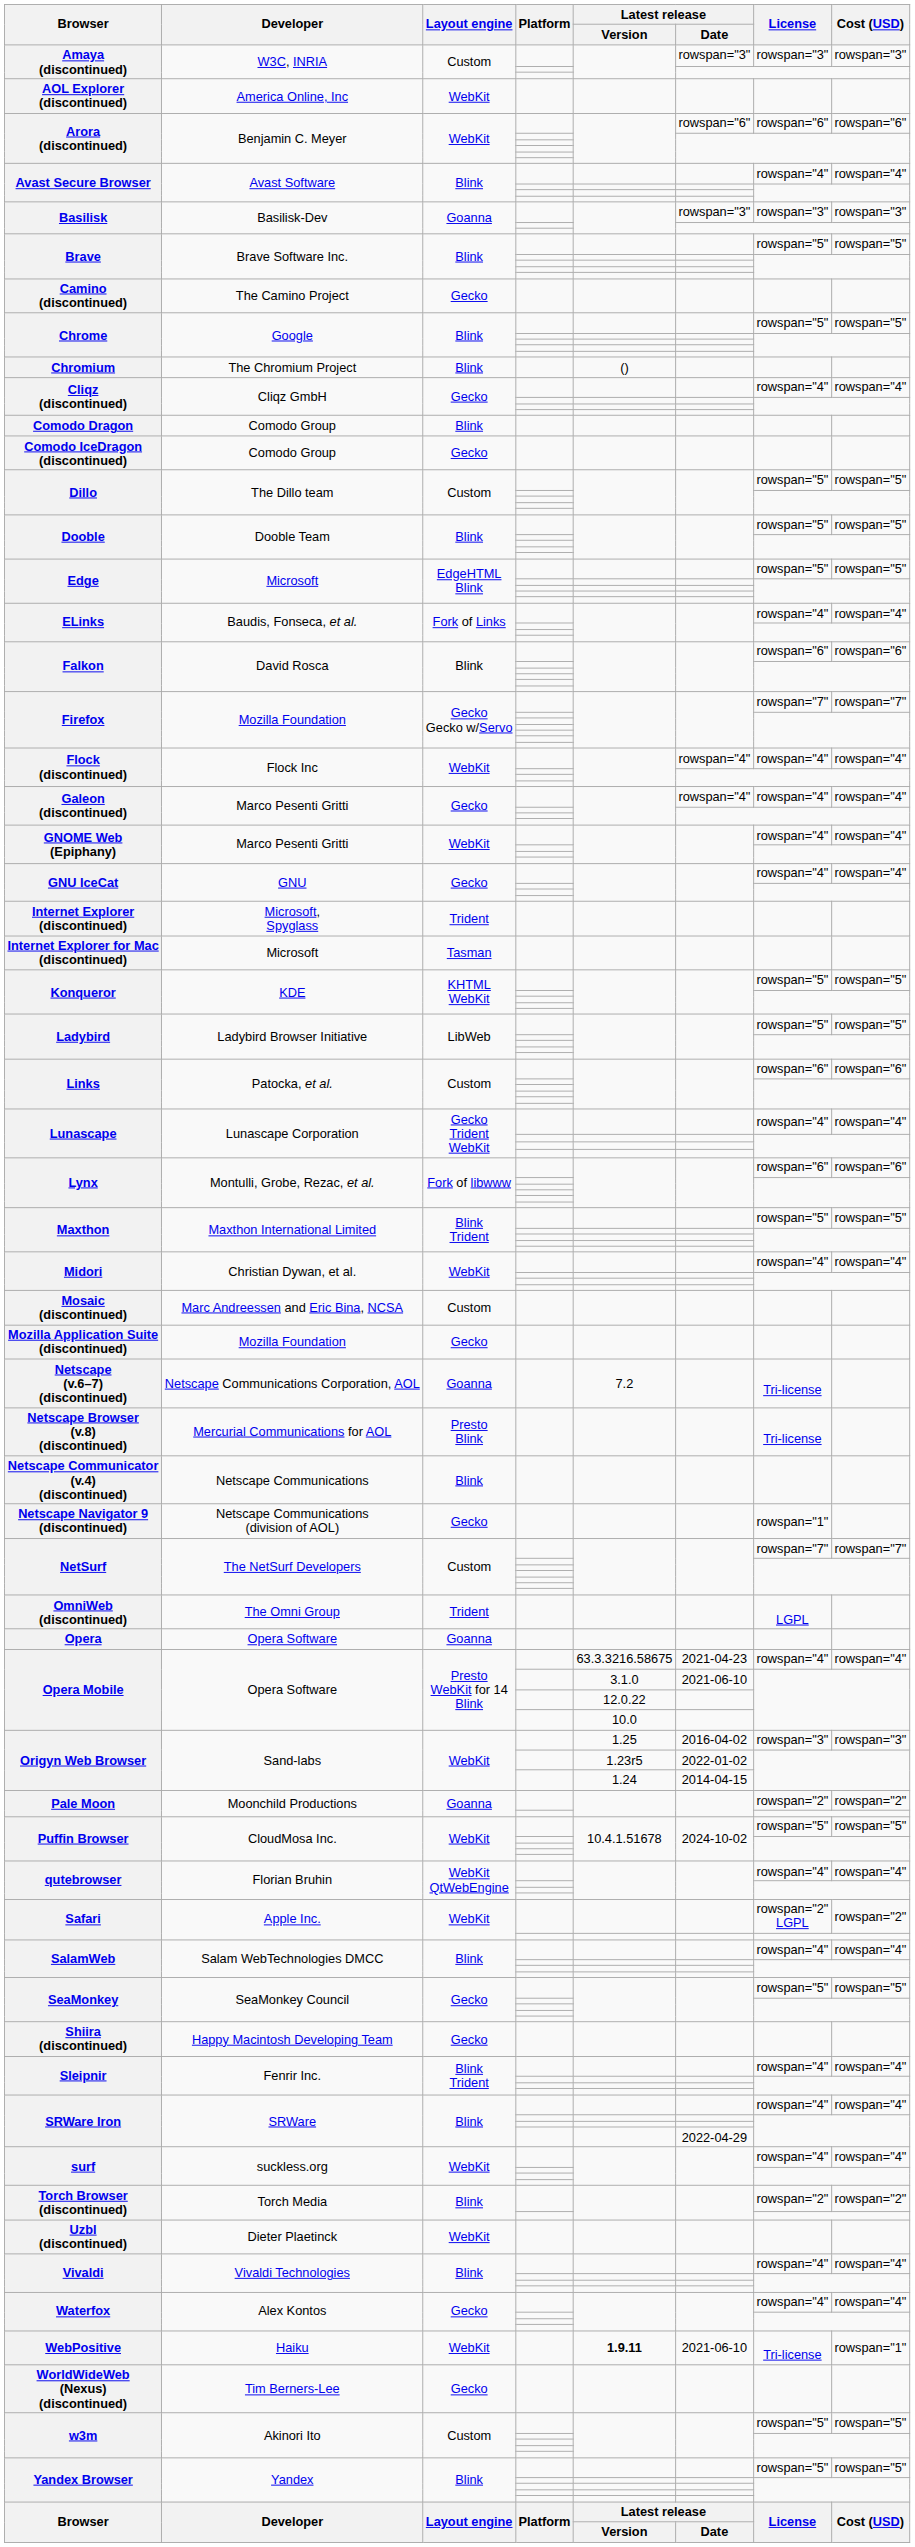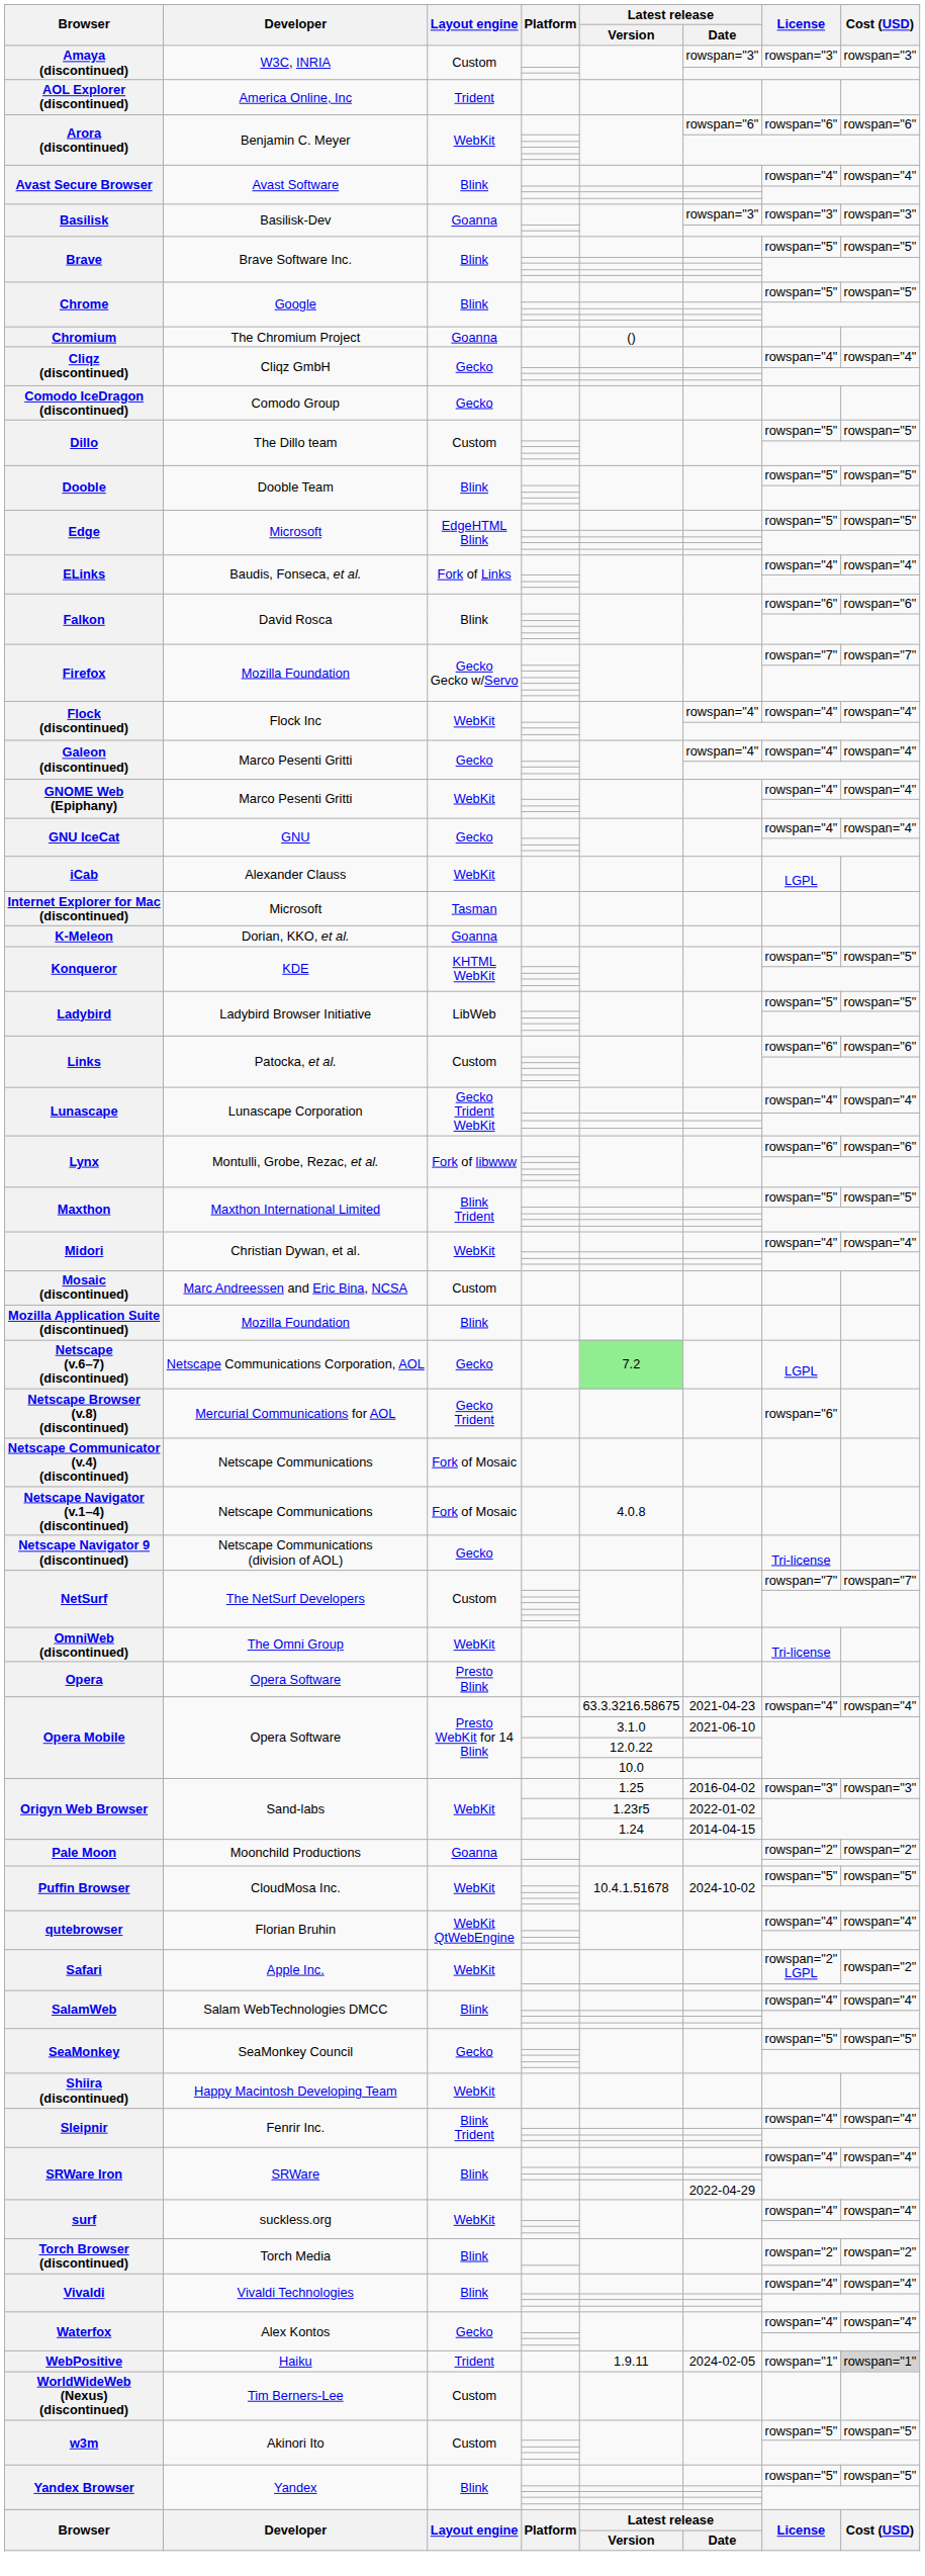AOL Explorer (discontinued) | Layout engine: WebKit -> Trident
- row: Camino (discontinued) | The Camino Project | Gecko
Chromium | Layout engine: Blink -> Goanna
- row: Comodo Dragon | Comodo Group | Blink
+ row: iCab | Alexander Clauss | WebKit | LGPL
- row: Internet Explorer (discontinued) | Microsoft, Spyglass | Trident
+ row: K-Meleon | Dorian, KKO, et al. | Goanna
Mozilla Application Suite (discontinued) | Layout engine: Gecko -> Blink
Netscape (v.6–7) (discontinued) | Layout engine: Goanna -> Gecko
Netscape (v.6–7) (discontinued) | Latest release / Version: no background -> lightgreen background
Netscape (v.6–7) (discontinued) | License: Tri-license -> LGPL
Netscape Browser (v.8) (discontinued) | Layout engine: Presto Blink -> Gecko Trident
Netscape Browser (v.8) (discontinued) | License: Tri-license -> rowspan="6"
Netscape Communicator (v.4) (discontinued) | Layout engine: Blink -> Fork of Mosaic
+ row: Netscape Navigator (v.1–4) (discontinued) | Netscape Communications | Fork of Mosaic | 4.0.8
Netscape Navigator 9 (discontinued) | License: rowspan="1" -> Tri-license
OmniWeb (discontinued) | Layout engine: Trident -> WebKit
OmniWeb (discontinued) | License: LGPL -> Tri-license
Opera | Layout engine: Goanna -> Presto Blink
Shiira (discontinued) | Layout engine: Gecko -> WebKit
- row: Uzbl (discontinued) | Dieter Plaetinck | WebKit
WebPositive | Layout engine: WebKit -> Trident
WebPositive | Latest release / Version: bold -> normal
WebPositive | Latest release / Date: 2021-06-10 -> 2024-02-05
WebPositive | License: Tri-license -> rowspan="1"
WebPositive | Cost (USD): no background -> lightgrey background
WorldWideWeb (Nexus) (discontinued) | Layout engine: Gecko -> Custom
